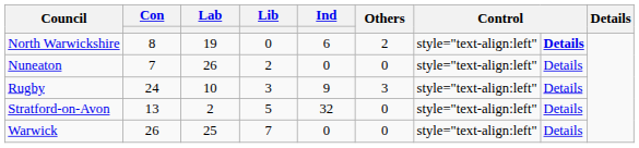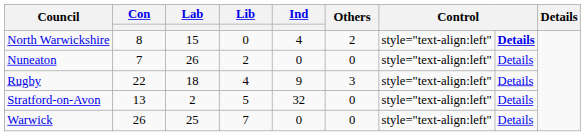North Warwickshire | Lab: 19 -> 15
North Warwickshire | Ind: 6 -> 4
Rugby | Con: 24 -> 22
Rugby | Lab: 10 -> 18
Rugby | Lib: 3 -> 4
